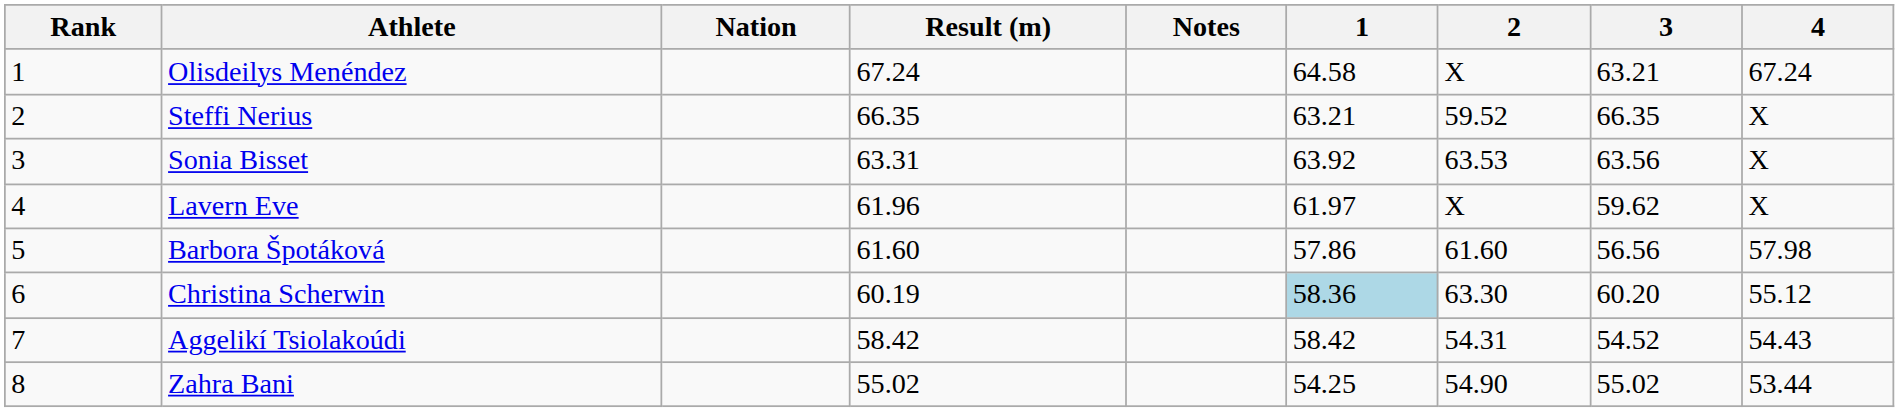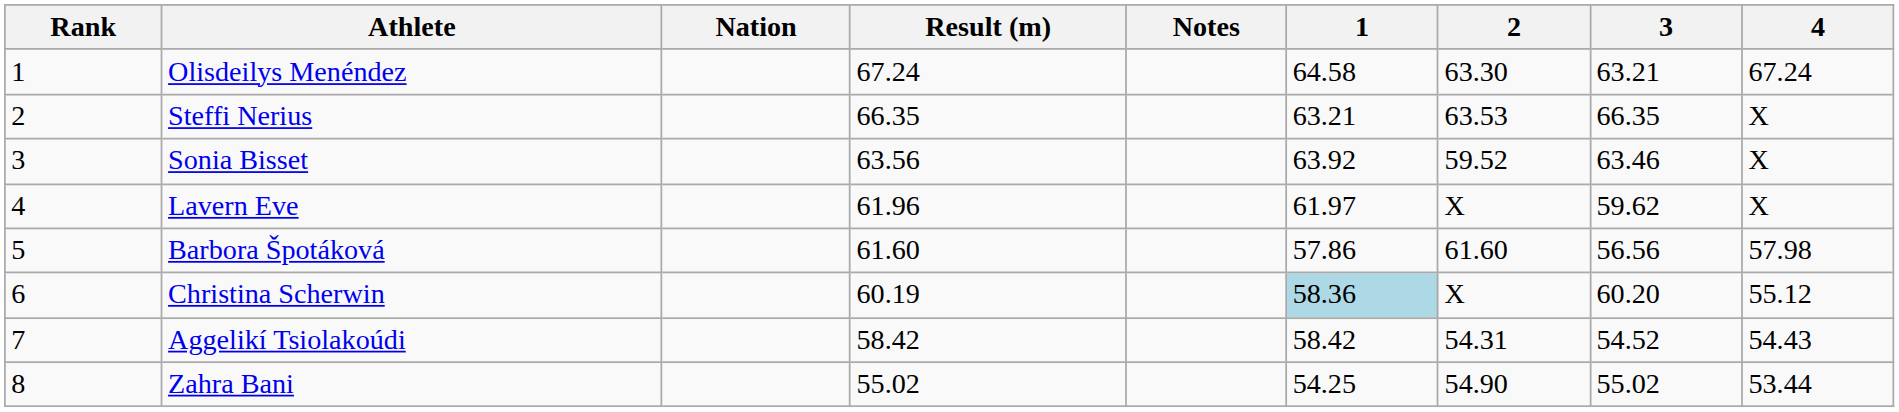Olisdeilys Menéndez | 2: X -> 63.30
Steffi Nerius | 2: 59.52 -> 63.53
Sonia Bisset | Result (m): 63.31 -> 63.56
Sonia Bisset | 2: 63.53 -> 59.52
Sonia Bisset | 3: 63.56 -> 63.46
Christina Scherwin | 2: 63.30 -> X
